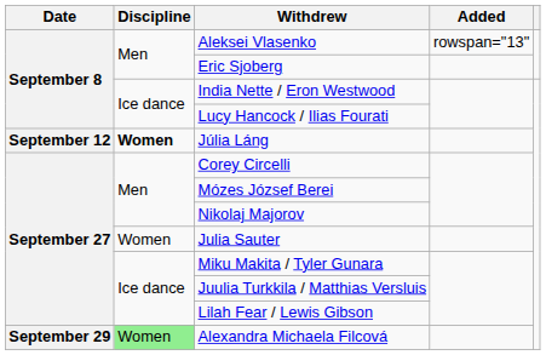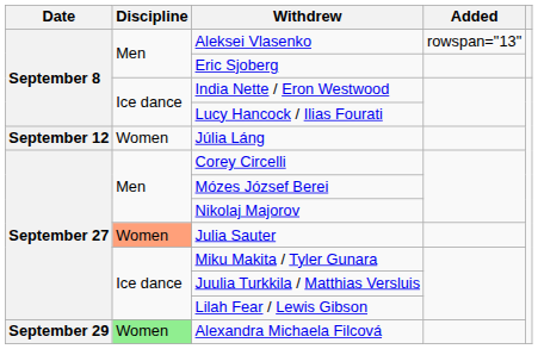Júlia Láng | Discipline: bold -> normal
Julia Sauter | Discipline: no background -> lightsalmon background
